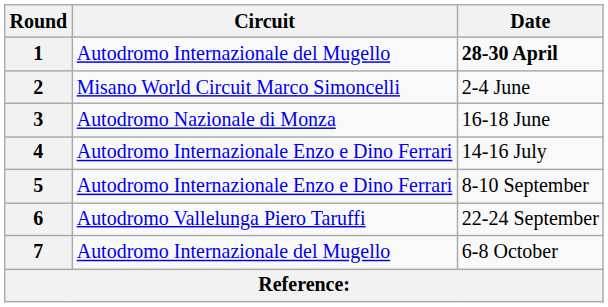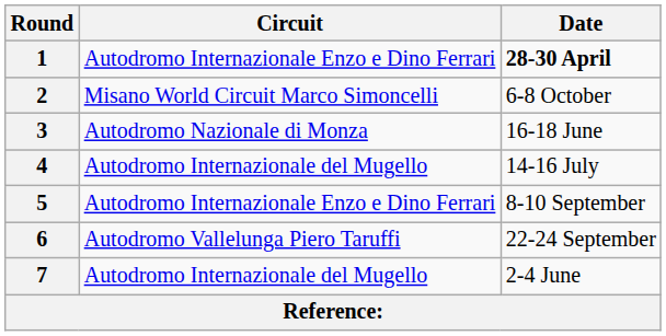1 | Circuit: Autodromo Internazionale del Mugello -> Autodromo Internazionale Enzo e Dino Ferrari
2 | Date: 2-4 June -> 6-8 October
4 | Circuit: Autodromo Internazionale Enzo e Dino Ferrari -> Autodromo Internazionale del Mugello
7 | Date: 6-8 October -> 2-4 June
